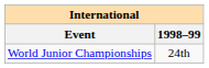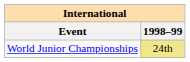World Junior Championships | 1998–99: no background -> khaki background
